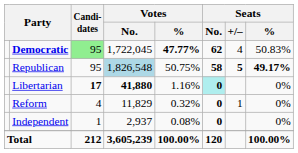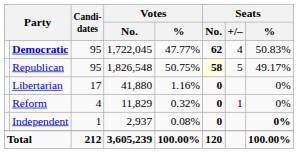Democratic | Candi- dates: lightgreen background -> no background
Democratic | Votes / %: bold -> normal
Republican | Votes / No.: lightblue background -> no background
Republican | Seats / No.: no background -> lightyellow background
Republican | Seats / +/–: bold -> normal
Republican | Seats / %: bold -> normal
Libertarian | Candi- dates: bold -> normal
Libertarian | Votes / No.: bold -> normal
Libertarian | Seats / No.: paleturquoise background -> no background
Independent | Seats / %: normal -> bold
